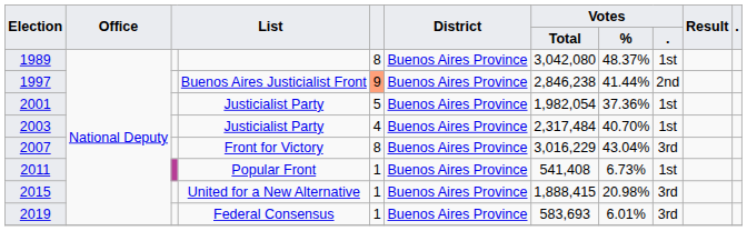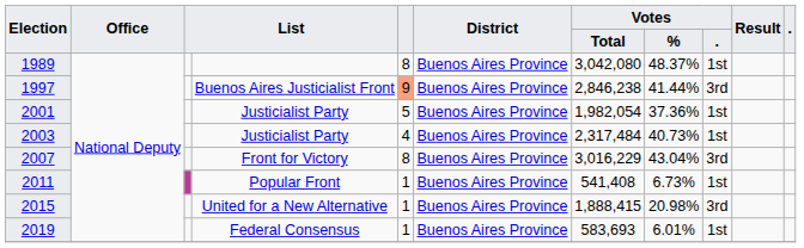1997 | Votes / .: 2nd -> 3rd
2003 | Votes / %: 40.70% -> 40.73%
2019 | Votes / .: 3rd -> 1st
